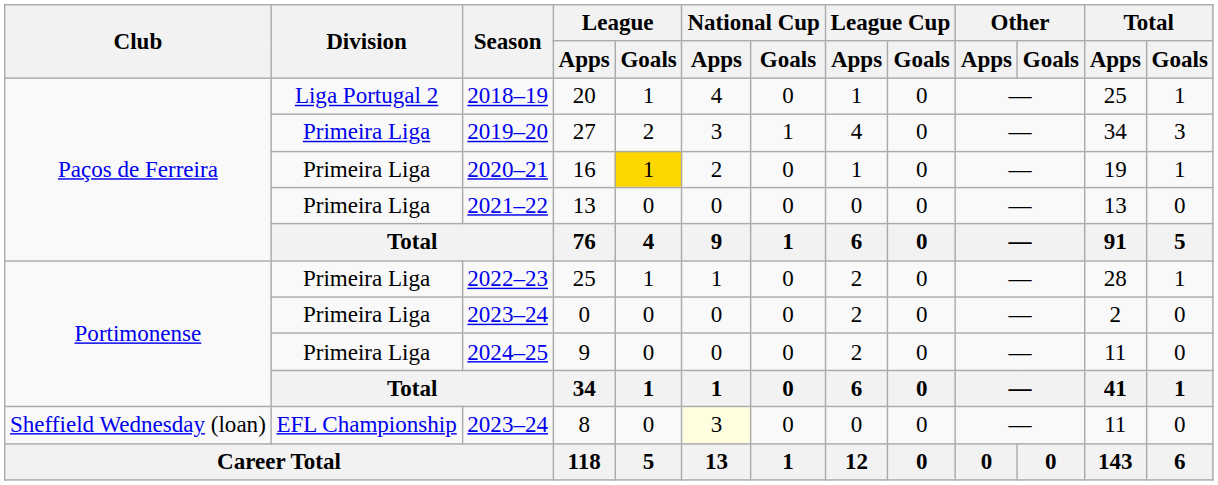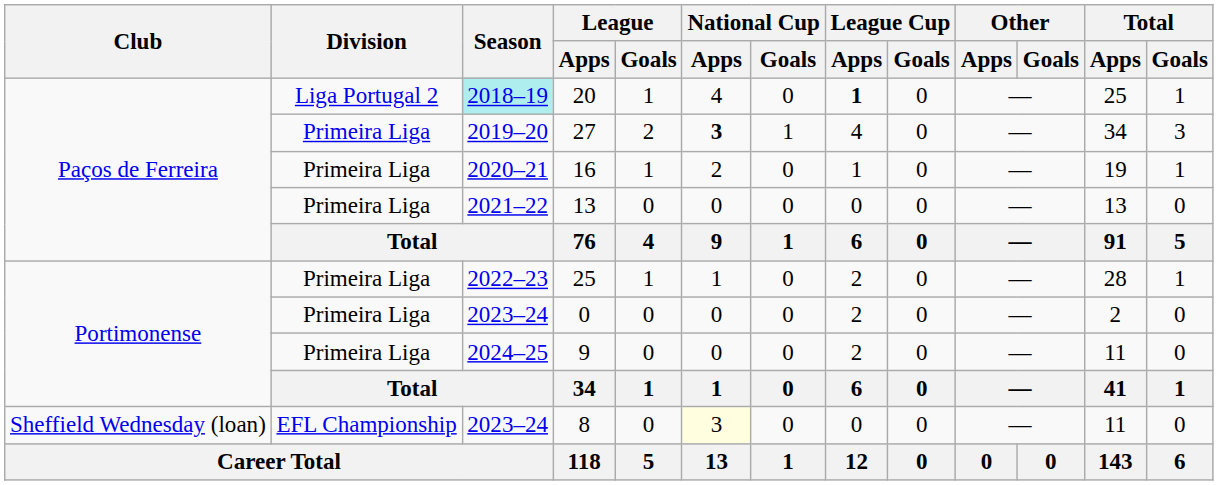20 | Season: no background -> paleturquoise background
20 | League Cup / Apps: normal -> bold
27 | National Cup / Apps: normal -> bold
16 | League / Goals: gold background -> no background
